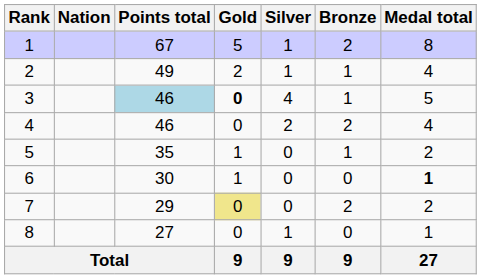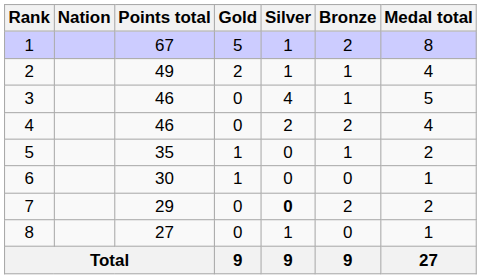3 | Points total: lightblue background -> no background
3 | Gold: bold -> normal
6 | Medal total: bold -> normal
7 | Gold: khaki background -> no background
7 | Silver: normal -> bold
